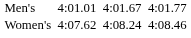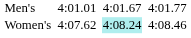Women's | column 3: no background -> paleturquoise background
